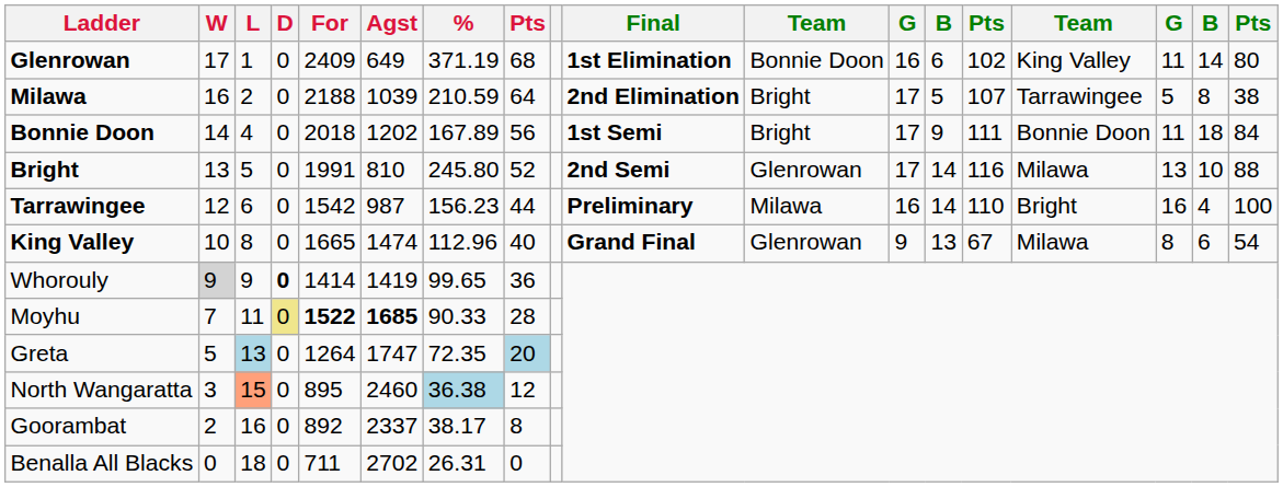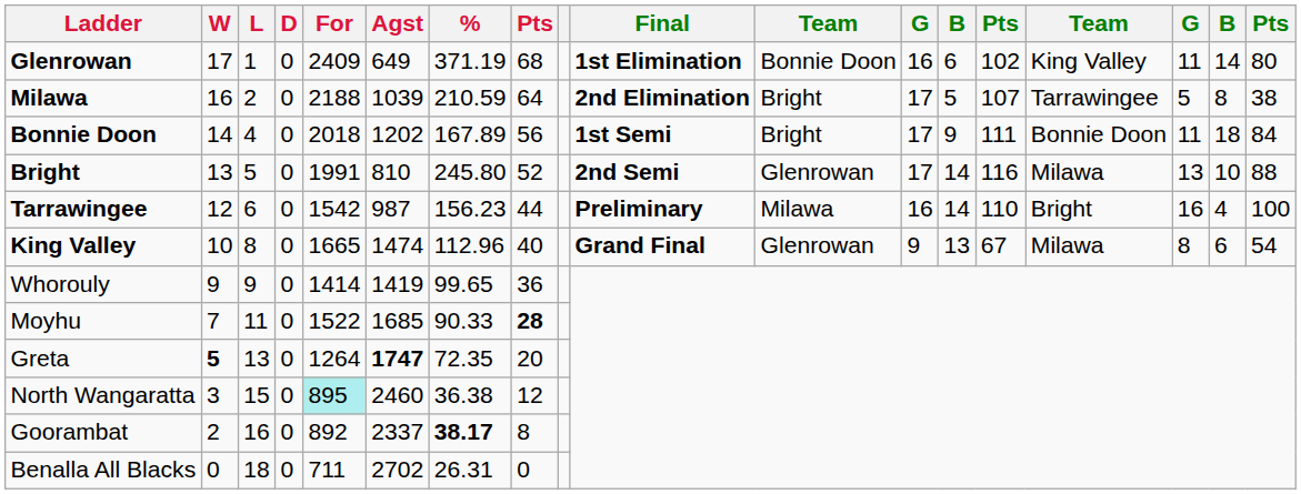Whorouly | W: lightgrey background -> no background
Whorouly | D: bold -> normal
Moyhu | D: khaki background -> no background
Moyhu | For: bold -> normal
Moyhu | Agst: bold -> normal
Moyhu | column 8: normal -> bold
Greta | W: normal -> bold
Greta | L: lightblue background -> no background
Greta | Agst: normal -> bold
Greta | column 8: lightblue background -> no background
North Wangaratta | L: lightsalmon background -> no background
North Wangaratta | For: no background -> paleturquoise background
North Wangaratta | %: lightblue background -> no background
Goorambat | %: normal -> bold
